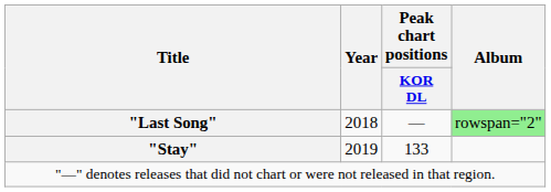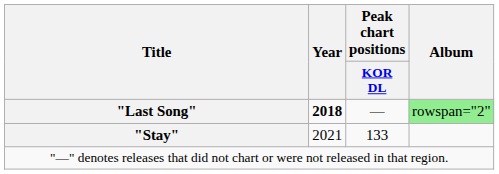"Last Song" | Year: normal -> bold
"Stay" | Year: 2019 -> 2021
